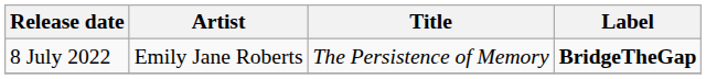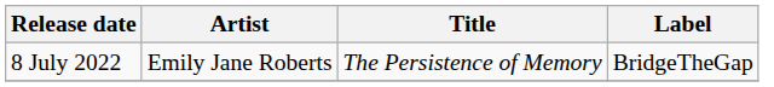8 July 2022 | Label: bold -> normal
